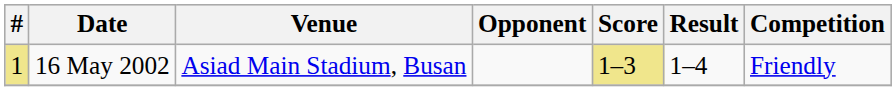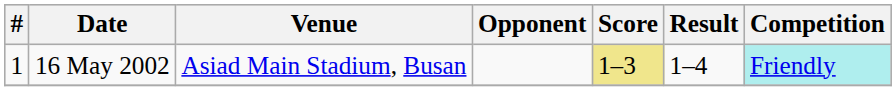16 May 2002 | #: khaki background -> no background
16 May 2002 | Competition: no background -> paleturquoise background
